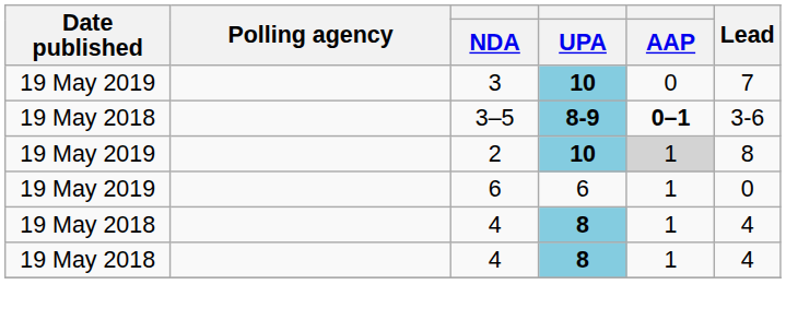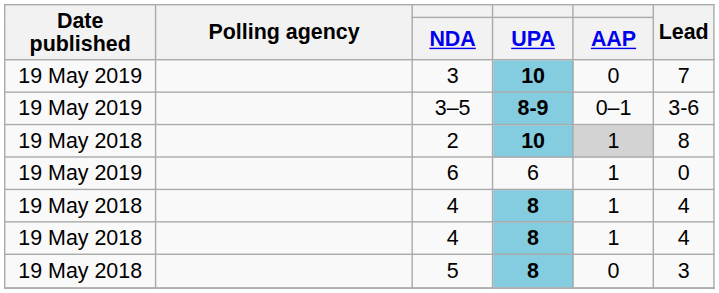3–5 | Date published: 19 May 2018 -> 19 May 2019
3–5 | AAP: bold -> normal
2 | Date published: 19 May 2019 -> 19 May 2018
+ row: 19 May 2018 | 5 | 8 | 0 | 3
